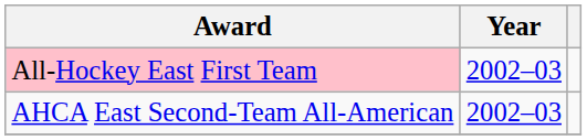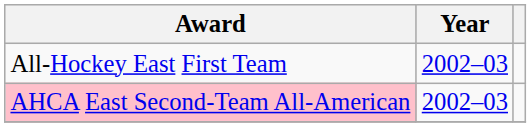row 2 | Award: pink background -> no background
row 3 | Award: no background -> pink background
